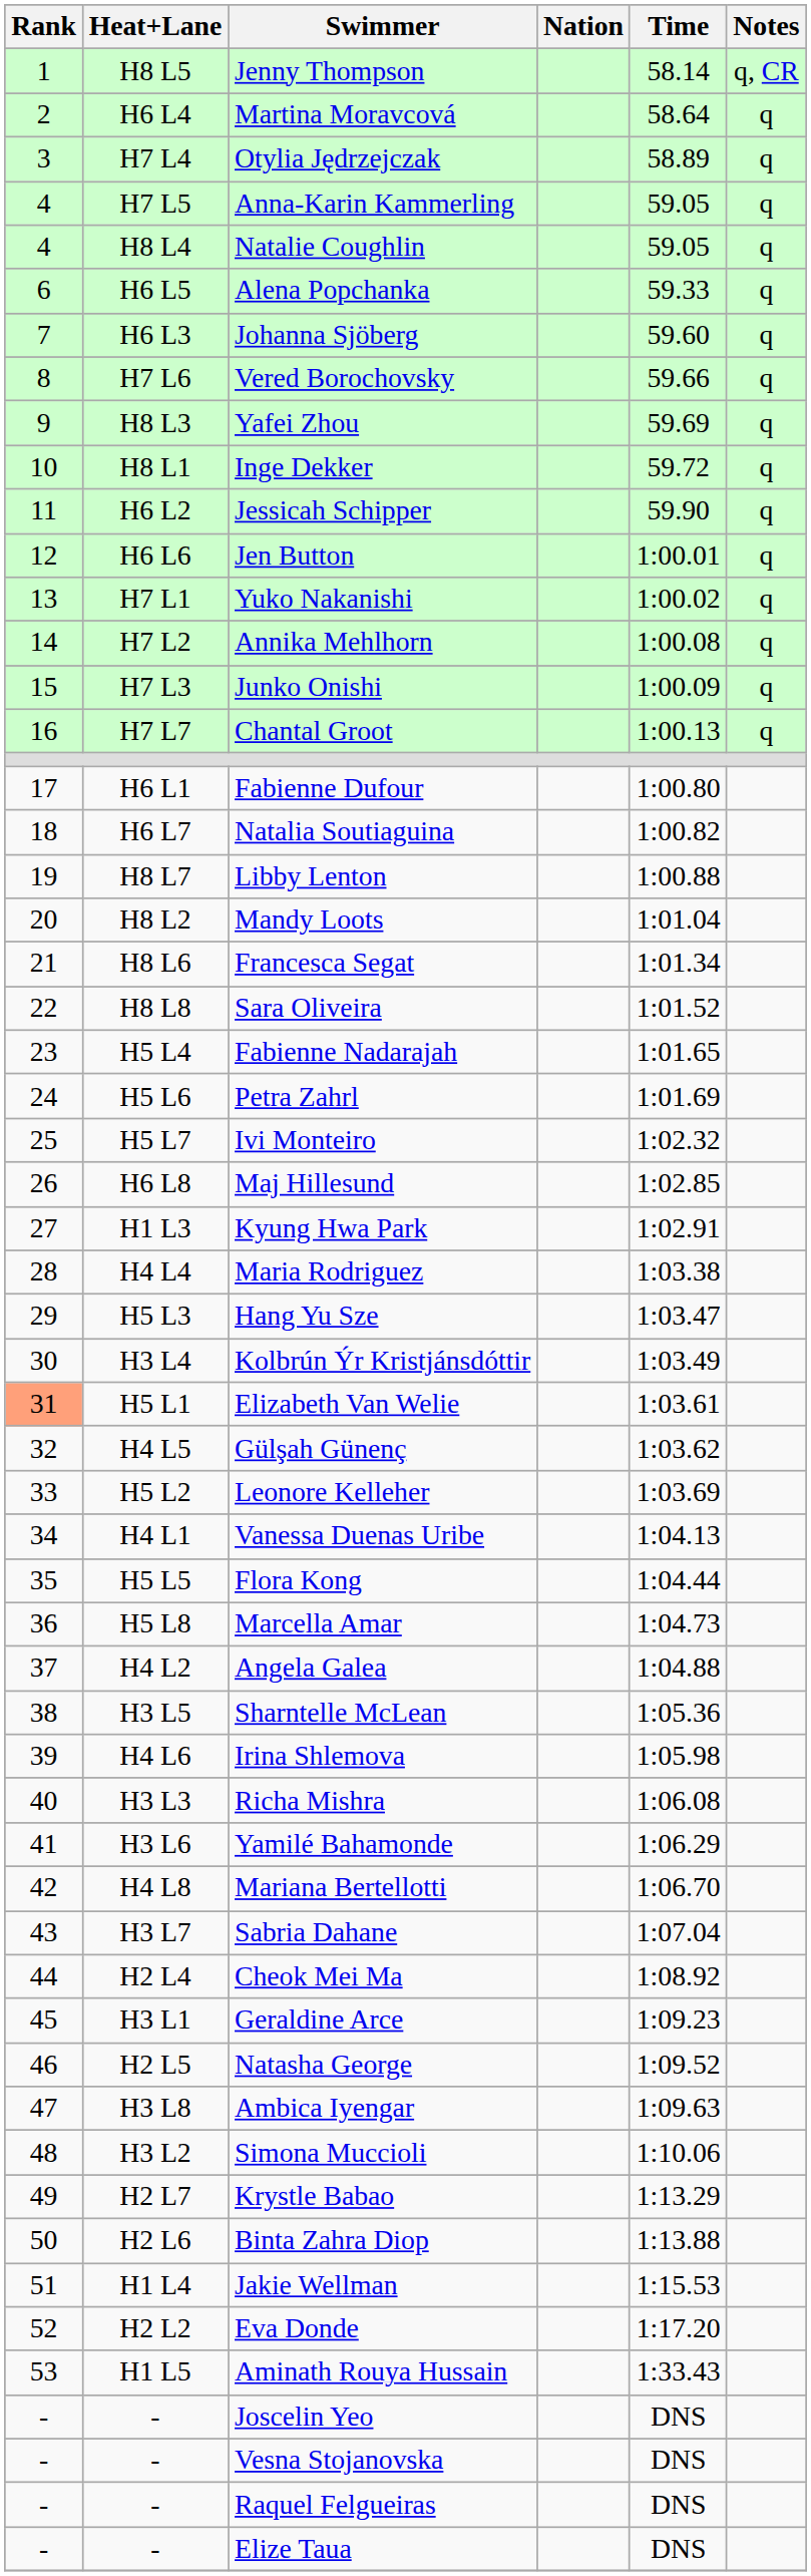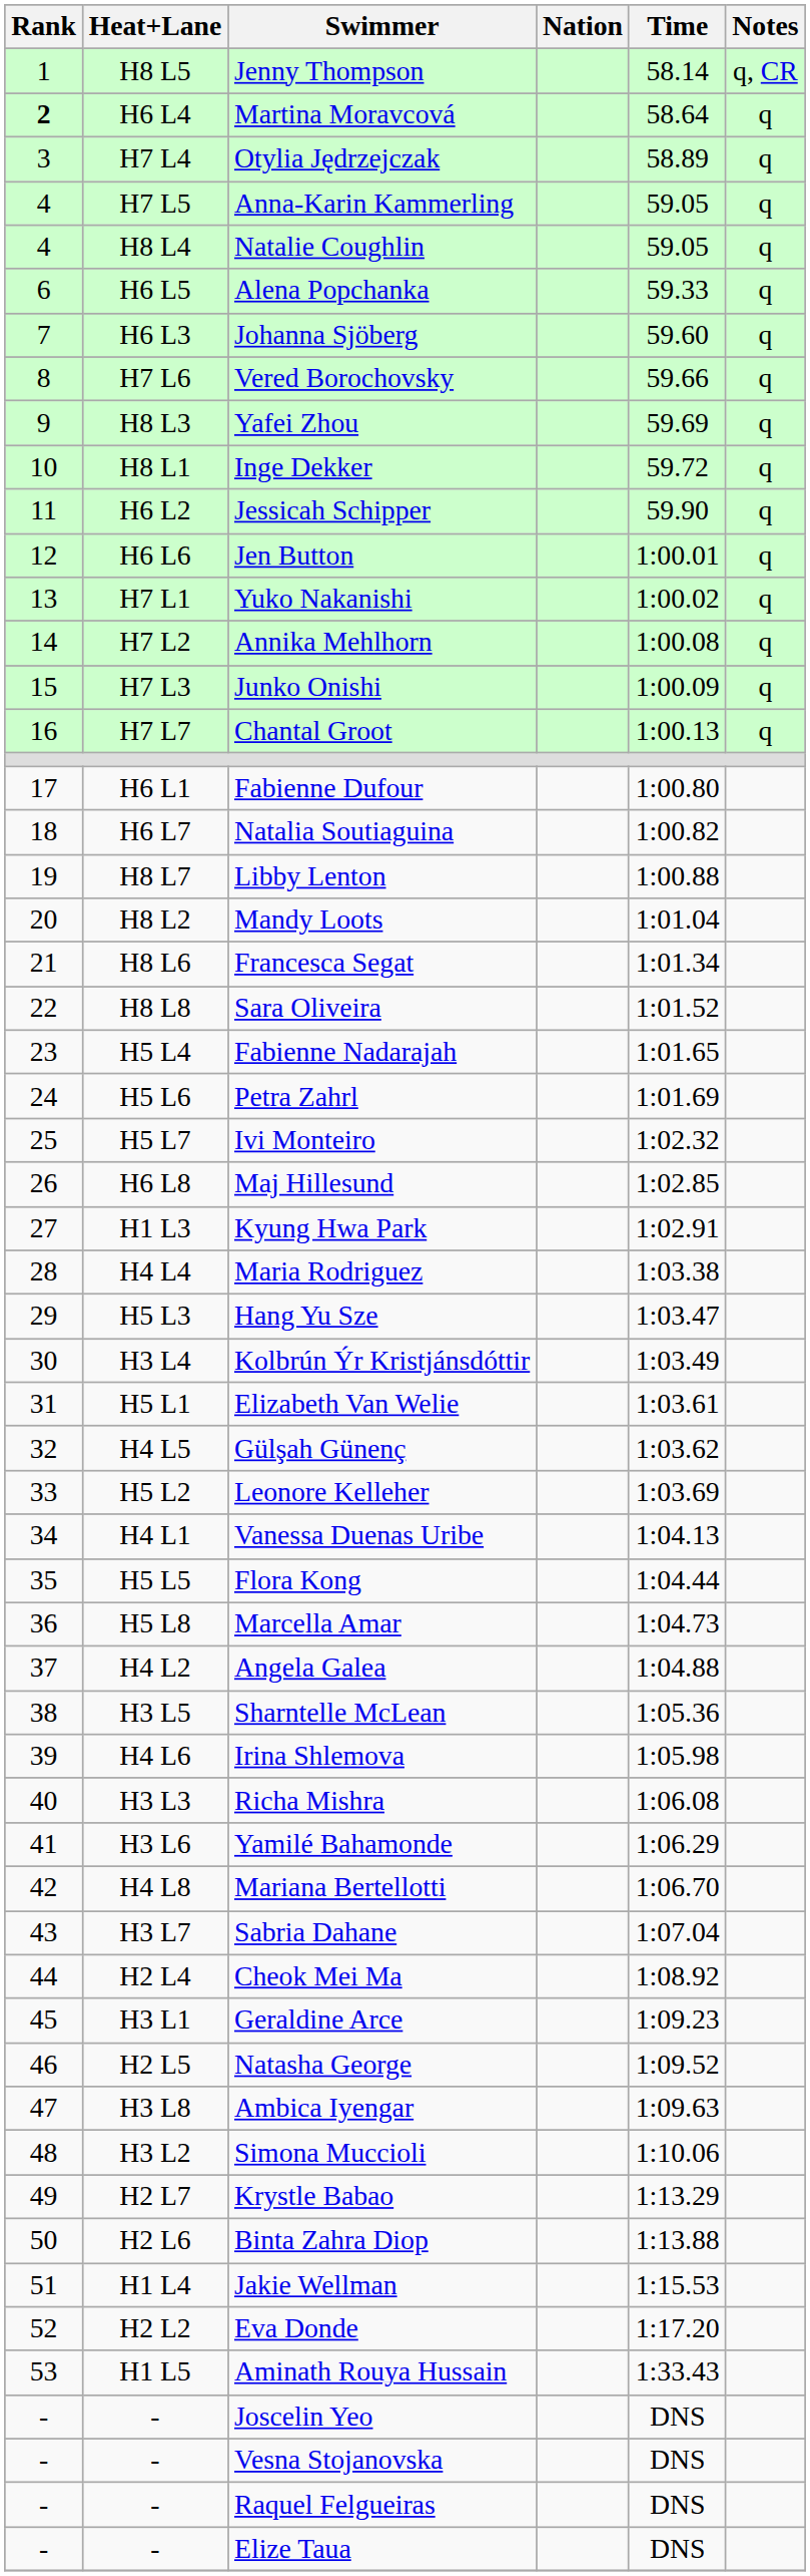Martina Moravcová | Rank: normal -> bold
Elizabeth Van Welie | Rank: lightsalmon background -> no background
